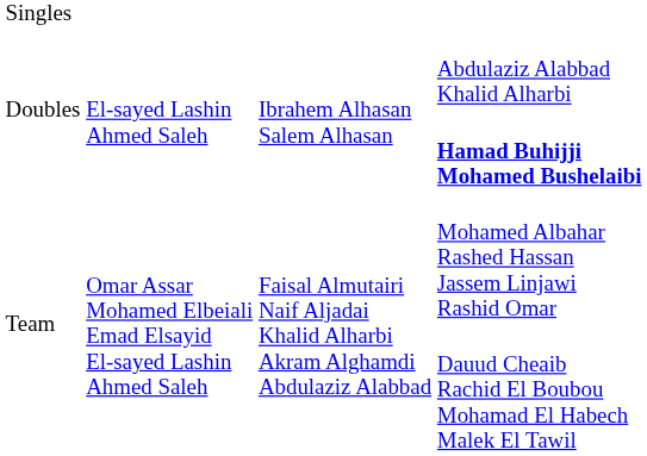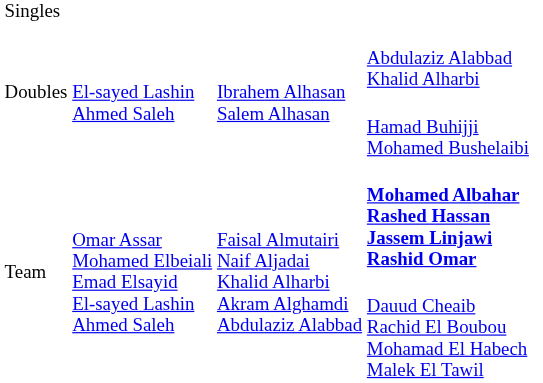Hamad Buhijji Mohamed Bushelaibi | column 4: bold -> normal
Mohamed Albahar Rashed Hassan Jassem Linjawi Rashid Omar | column 4: normal -> bold
